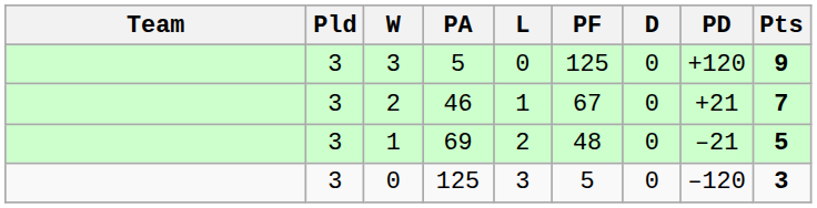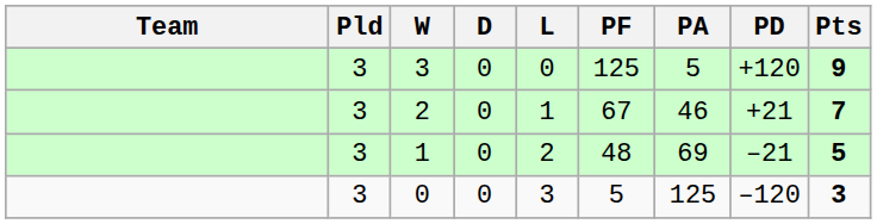columns swapped: D <-> PA
